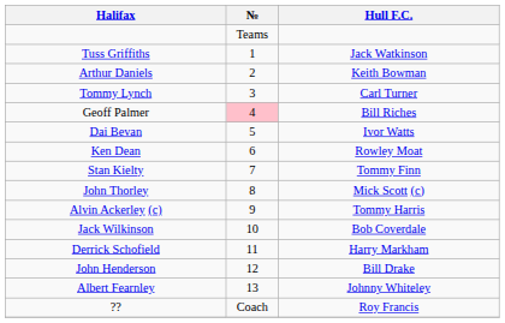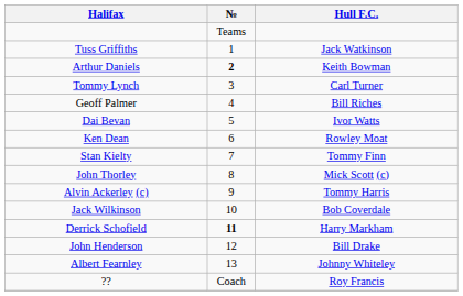Arthur Daniels | №: normal -> bold
Geoff Palmer | №: pink background -> no background
Derrick Schofield | №: normal -> bold
